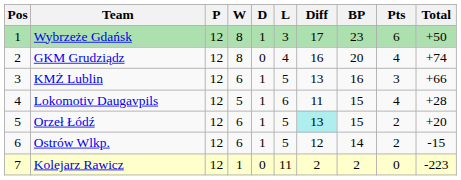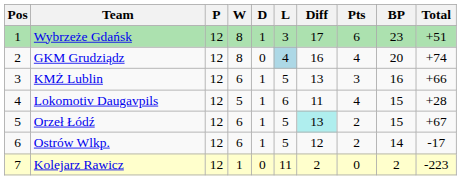columns swapped: Pts <-> BP
Wybrzeże Gdańsk | Total: +50 -> +51
GKM Grudziądz | L: no background -> lightblue background
Orzeł Łódź | Total: +20 -> +67
Ostrów Wlkp. | Total: -15 -> -17
